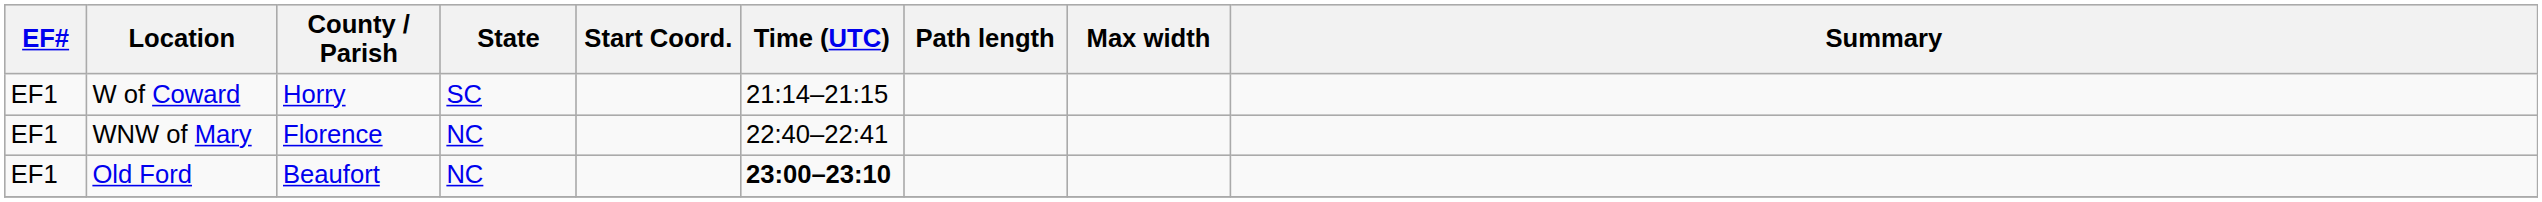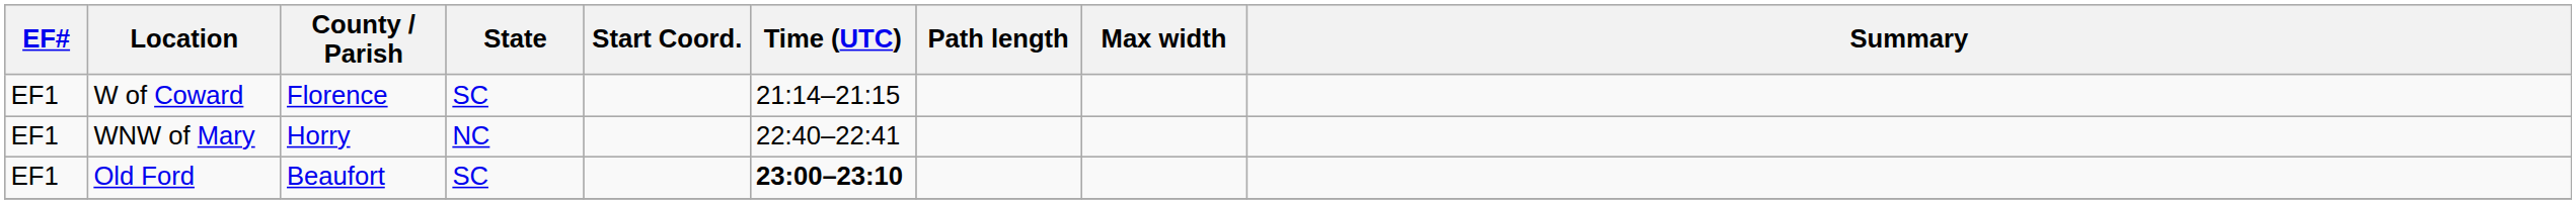W of Coward | County / Parish: Horry -> Florence
WNW of Mary | County / Parish: Florence -> Horry
Old Ford | State: NC -> SC
